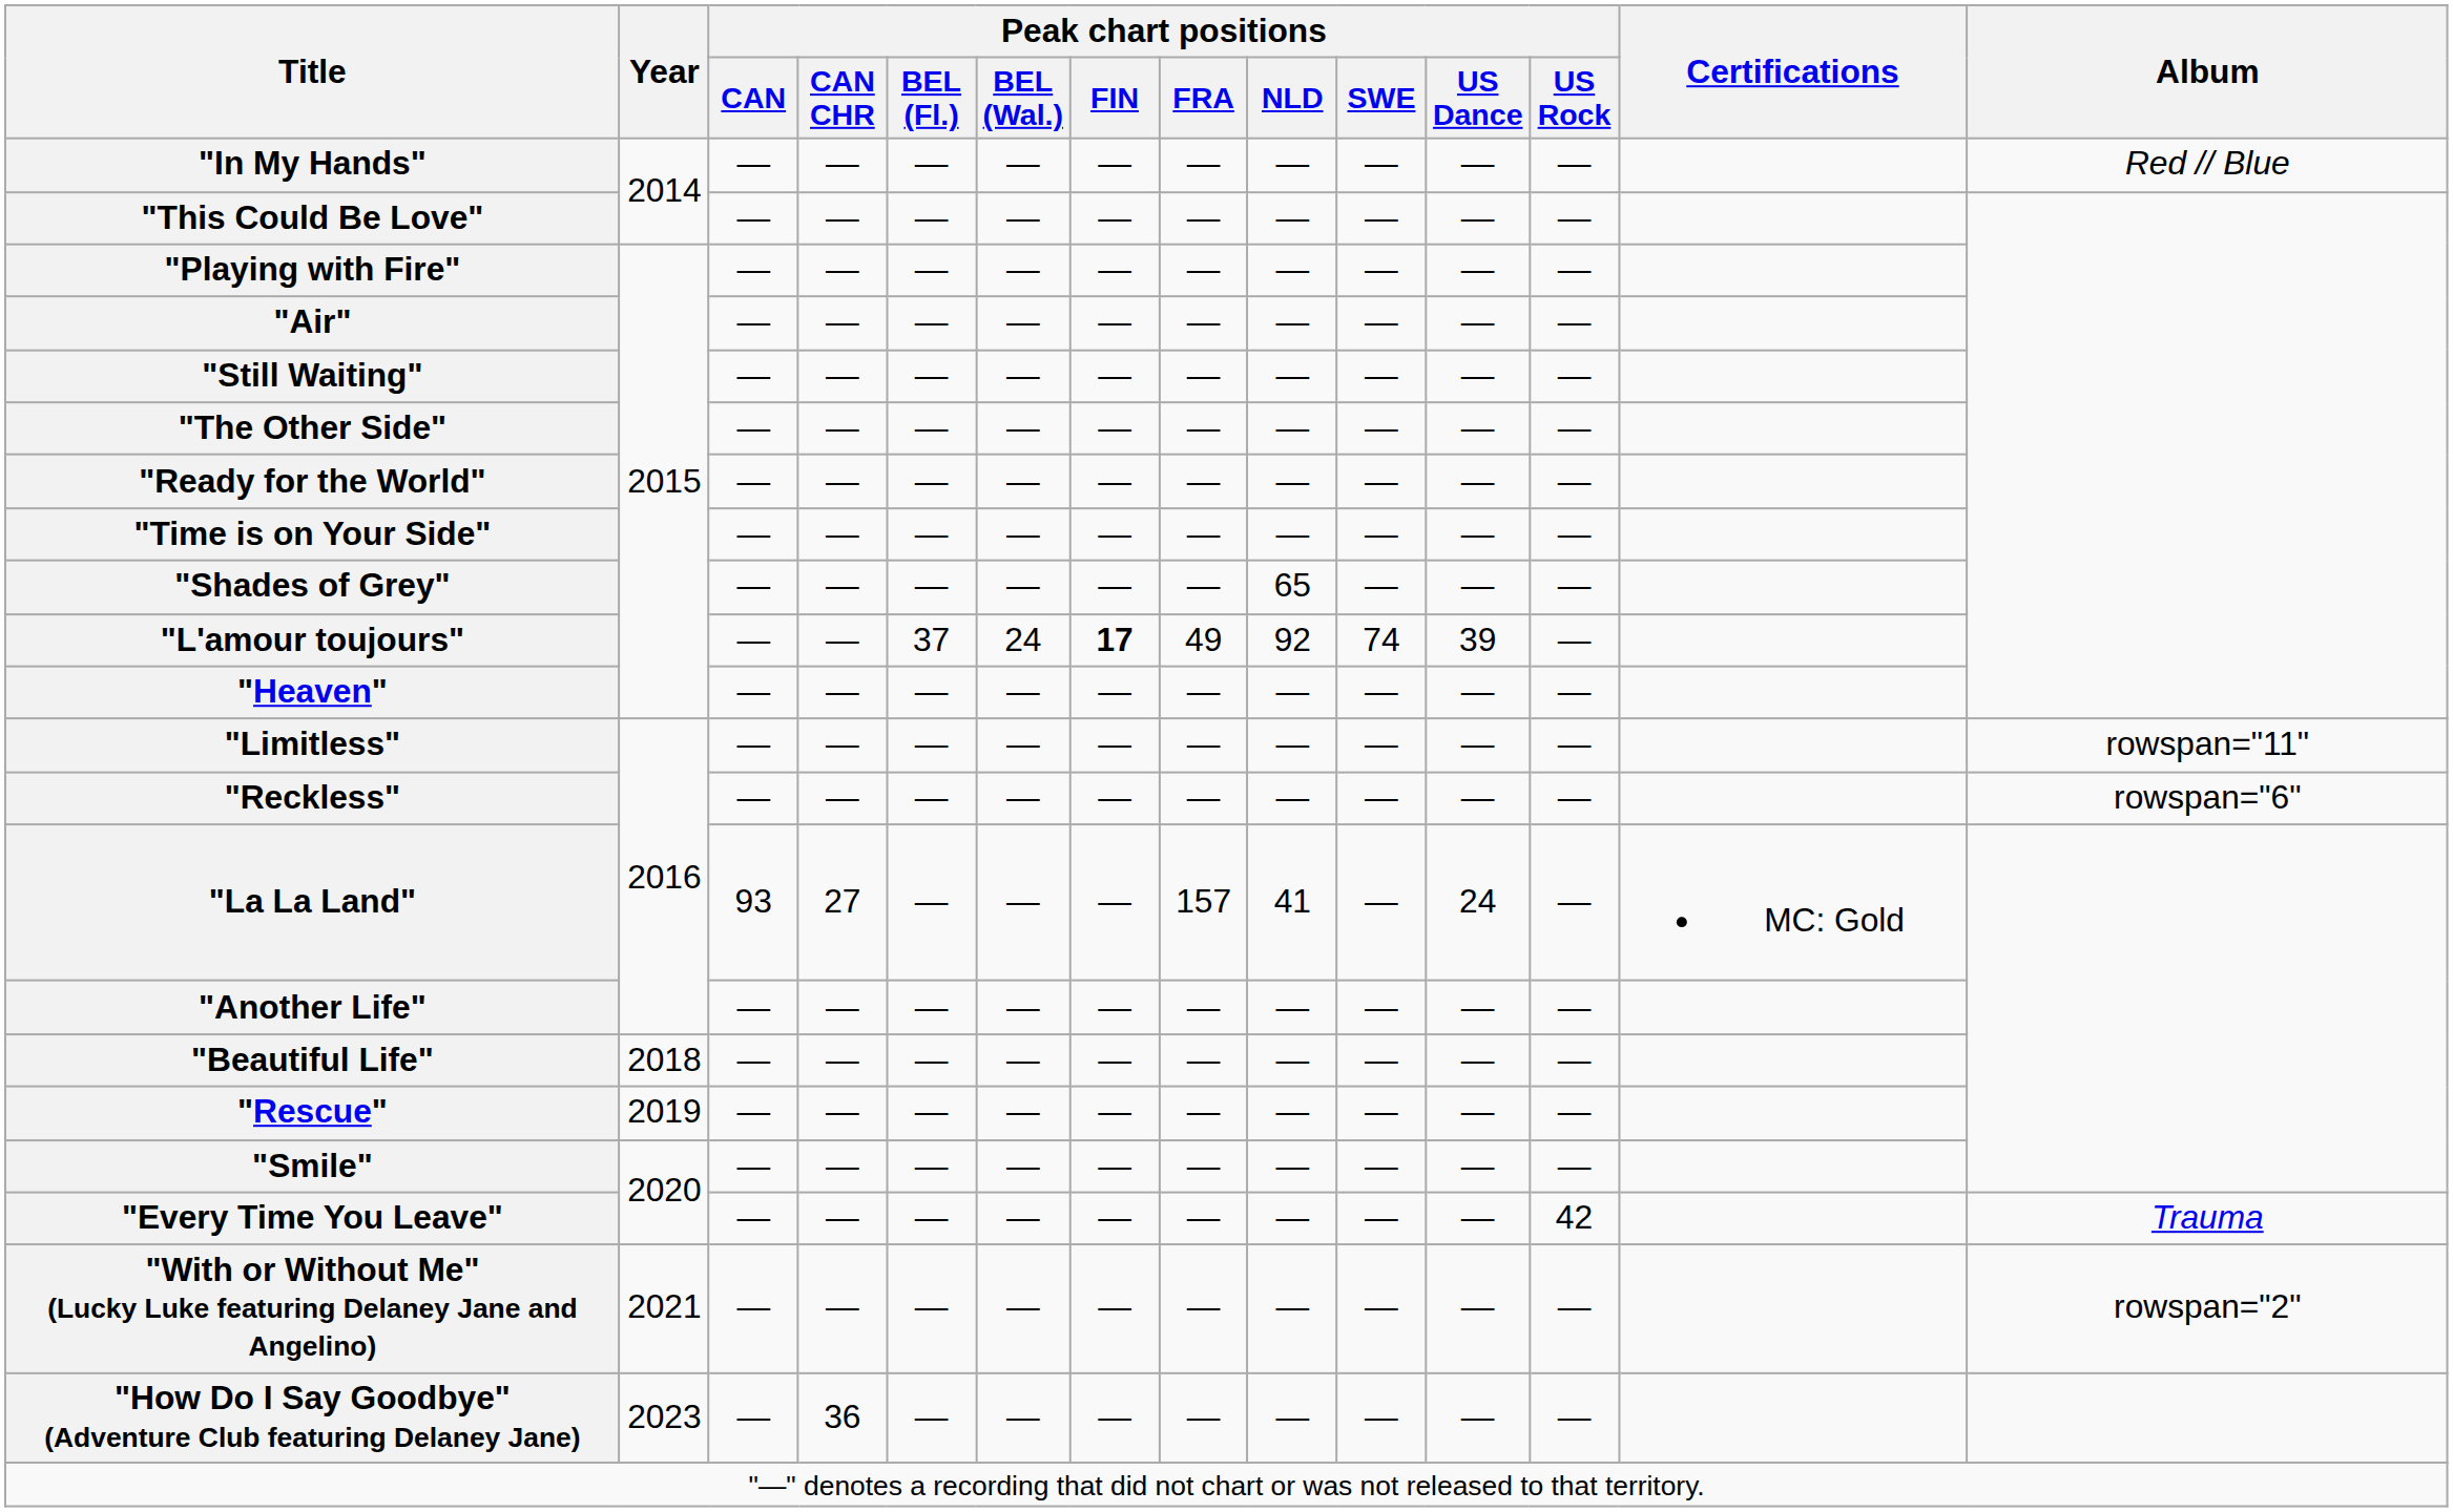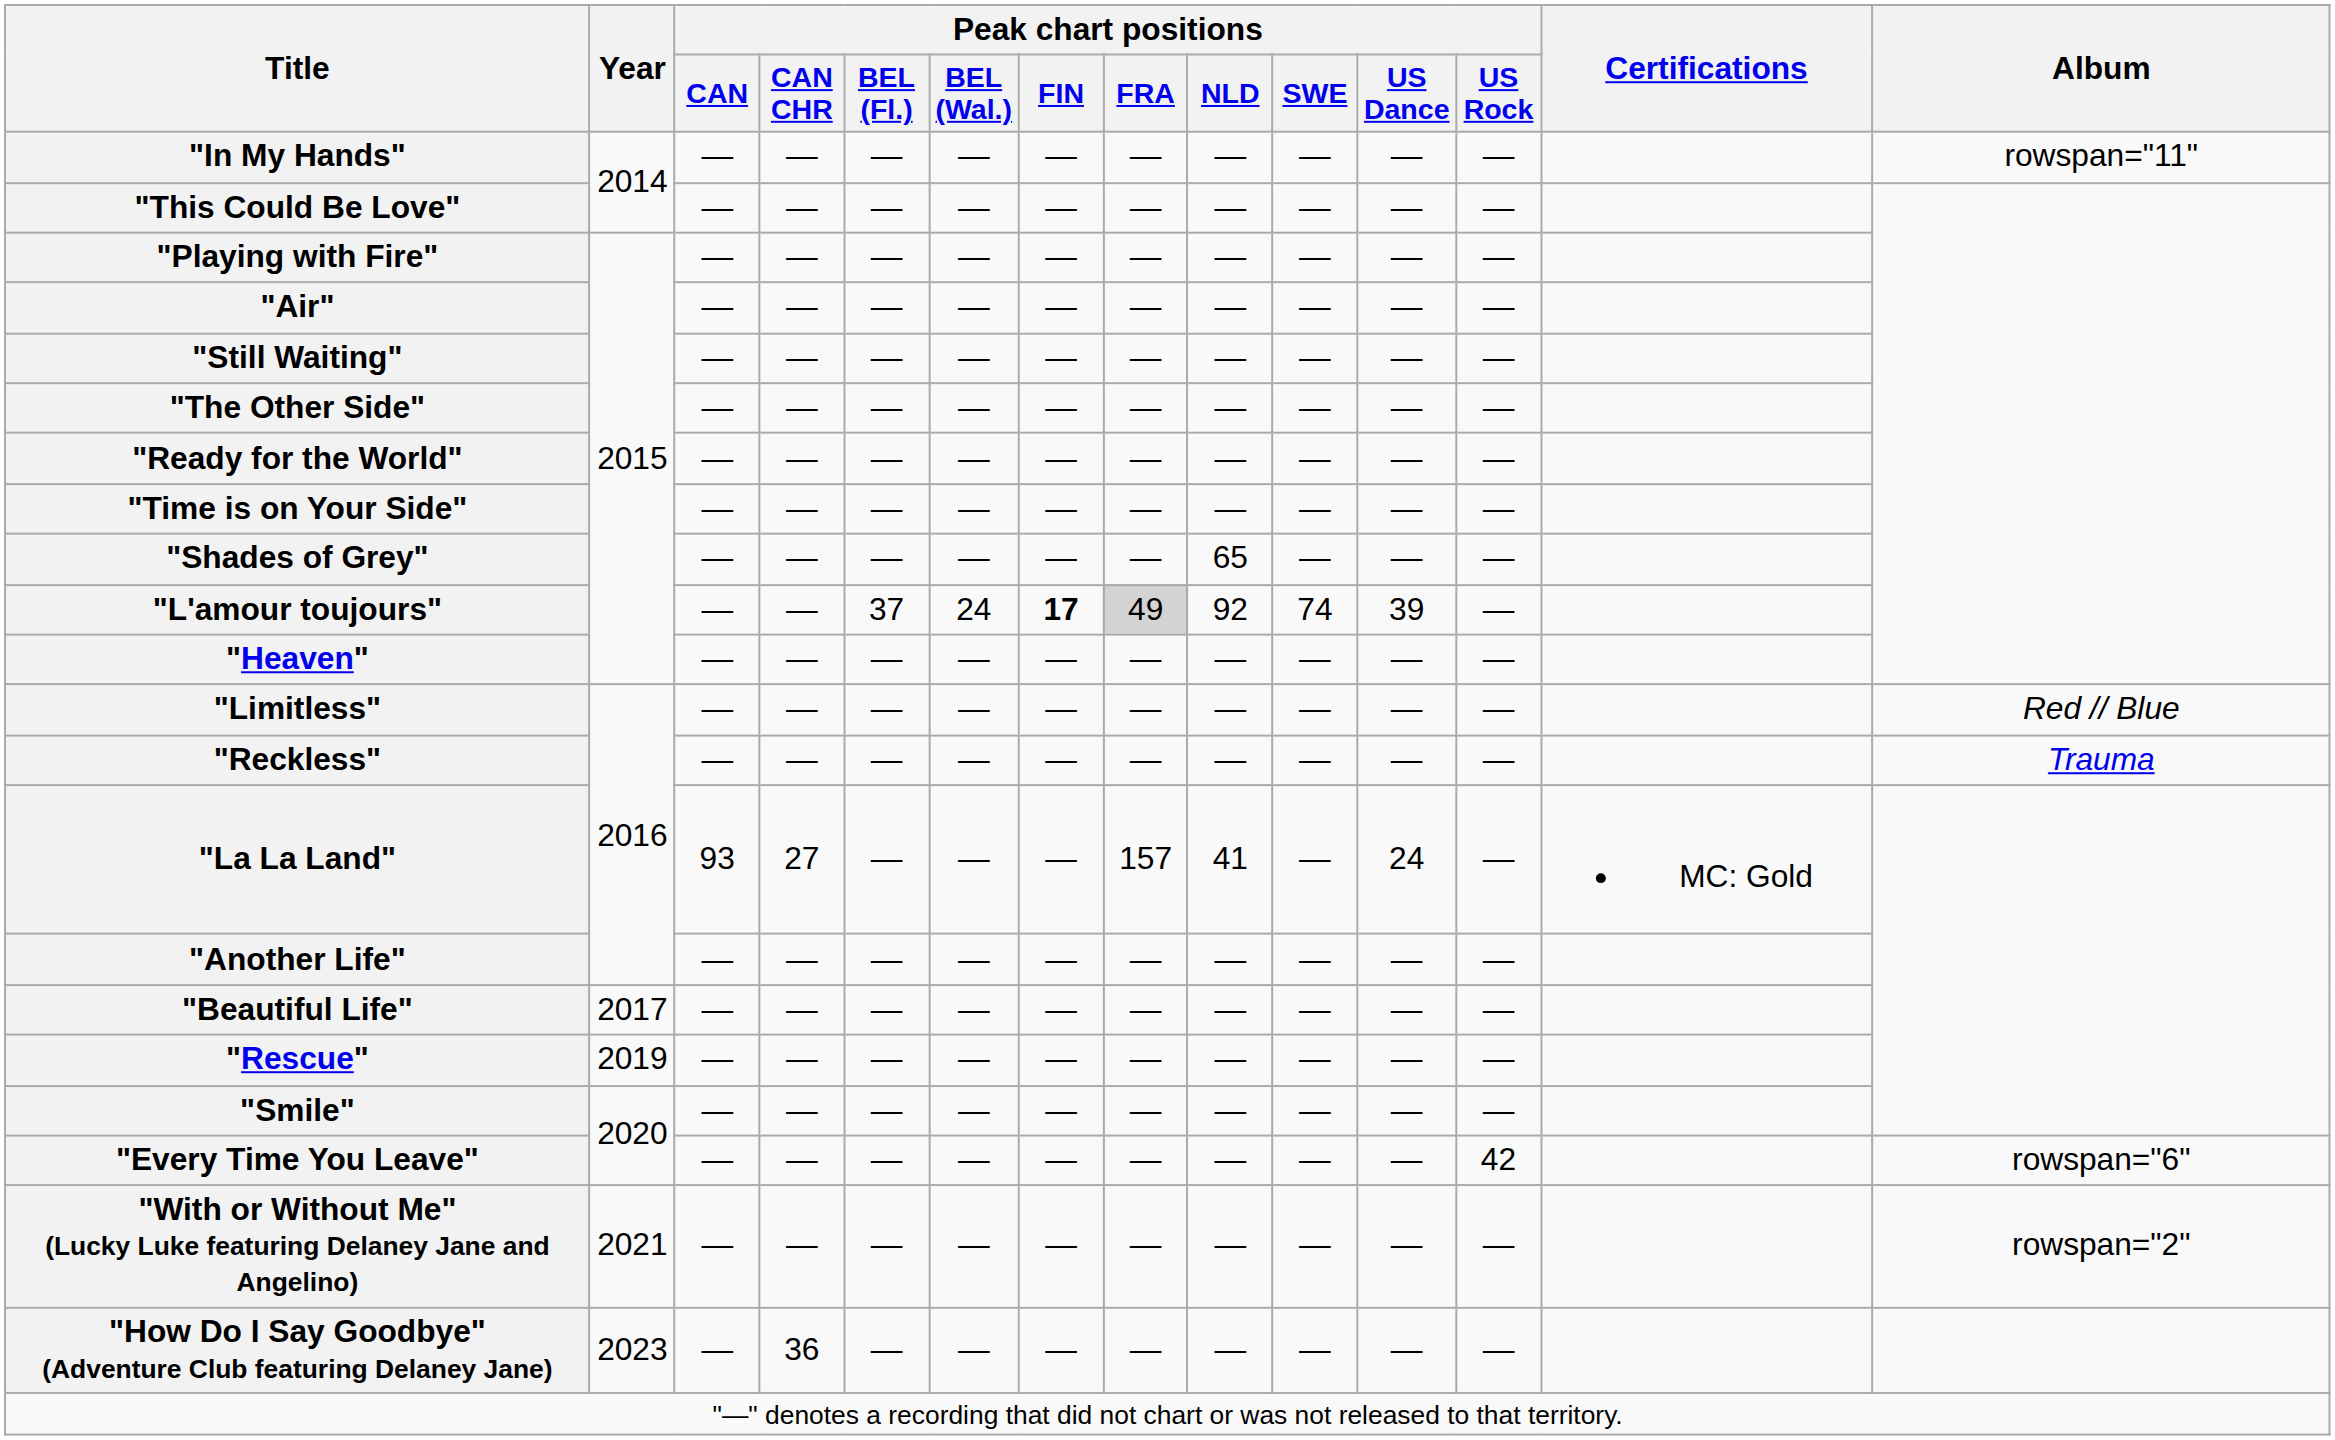"In My Hands" | Album: Red // Blue -> rowspan="11"
"L'amour toujours" | Peak chart positions / FRA: no background -> lightgrey background
"Limitless" | Album: rowspan="11" -> Red // Blue
"Reckless" | Album: rowspan="6" -> Trauma
"Beautiful Life" | Year: 2018 -> 2017
"Every Time You Leave" | Album: Trauma -> rowspan="6"
